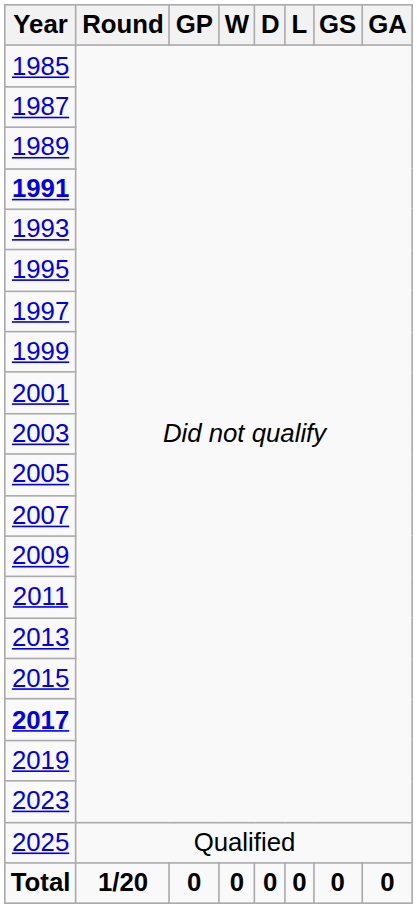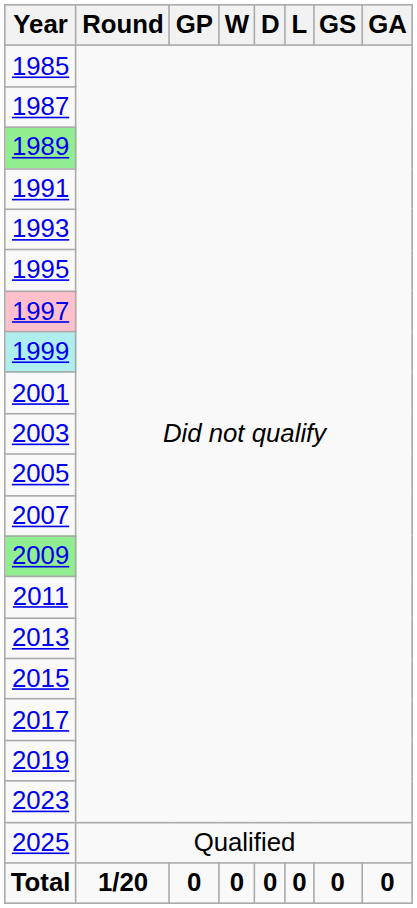1989 | Year: no background -> lightgreen background
1991 | Year: bold -> normal
1997 | Year: no background -> pink background
1999 | Year: no background -> paleturquoise background
2009 | Year: no background -> lightgreen background
2017 | Year: bold -> normal
